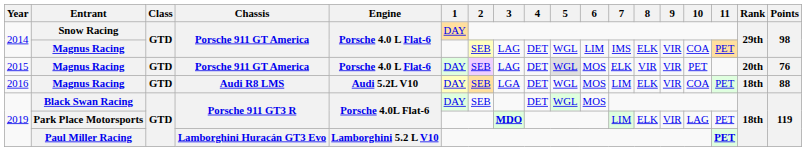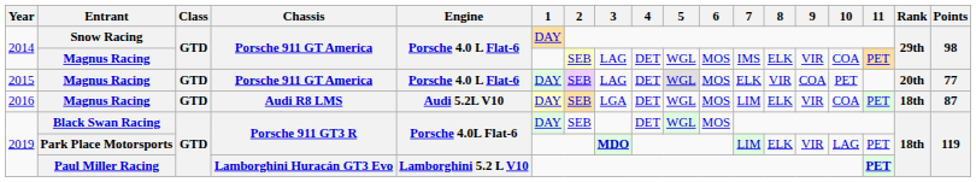2014 / Magnus Racing | 6: LIM -> MOS
2015 / Magnus Racing | 9: VIR -> COA
2015 / Magnus Racing | Points: 76 -> 77
2016 / Magnus Racing | Points: 88 -> 87
